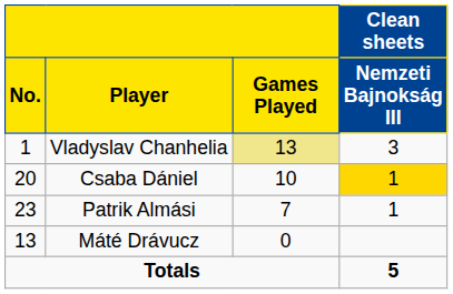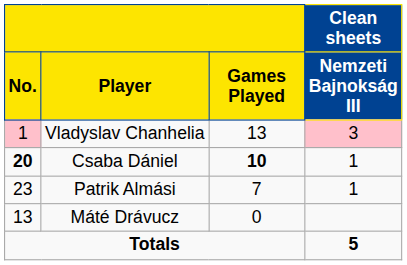Vladyslav Chanhelia | No.: no background -> pink background
Vladyslav Chanhelia | Games Played: khaki background -> no background
Vladyslav Chanhelia | Clean sheets / Nemzeti Bajnokság III: no background -> pink background
Csaba Dániel | No.: normal -> bold
Csaba Dániel | Games Played: normal -> bold
Csaba Dániel | Clean sheets / Nemzeti Bajnokság III: gold background -> no background
